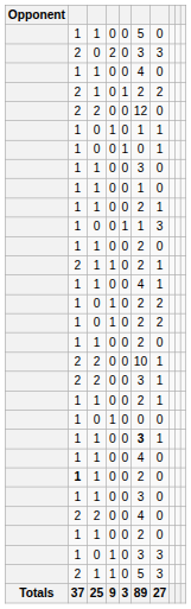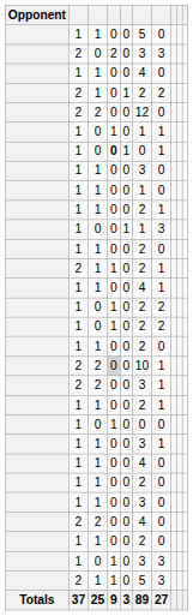row 8 | column 4: normal -> bold
row 19 | column 4: no background -> lightgrey background
row 23 | column 6: bold -> normal
row 25 | column 2: bold -> normal
